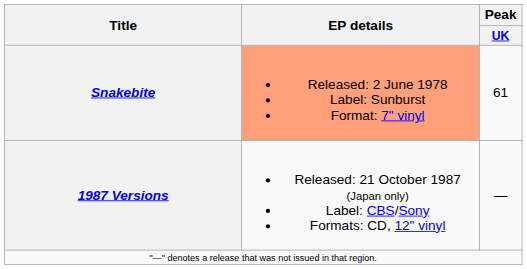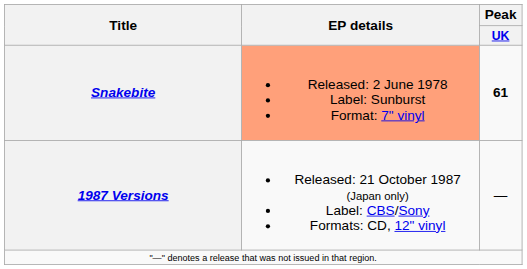Snakebite | Peak / UK: normal -> bold
